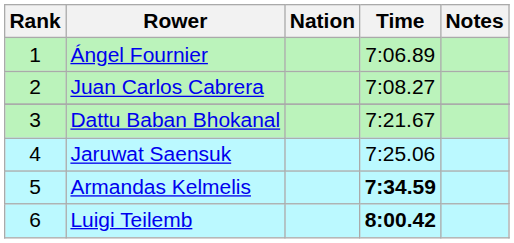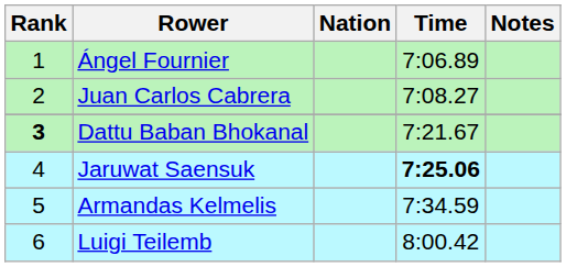Dattu Baban Bhokanal | Rank: normal -> bold
Jaruwat Saensuk | Time: normal -> bold
Armandas Kelmelis | Time: bold -> normal
Luigi Teilemb | Time: bold -> normal
